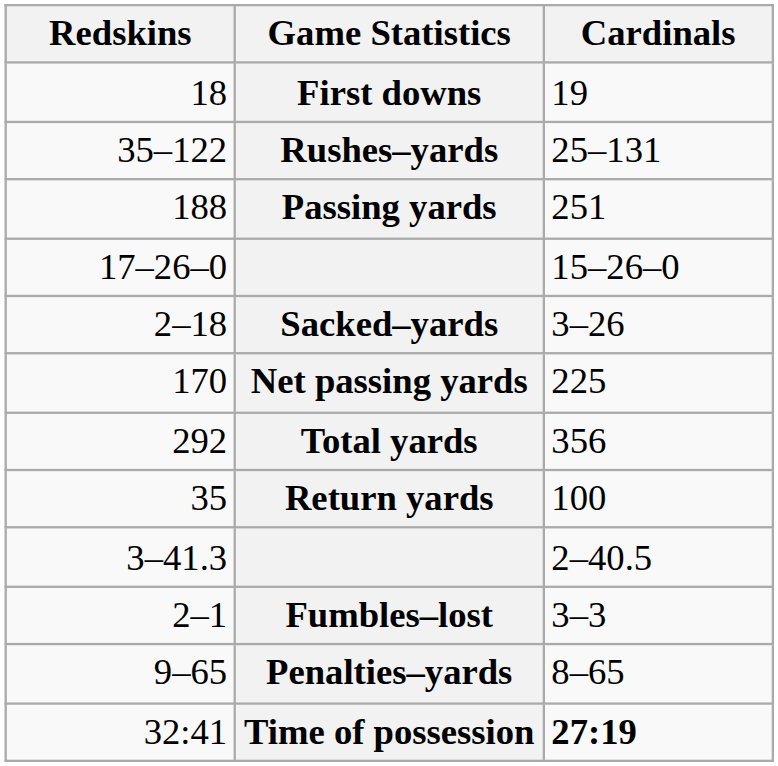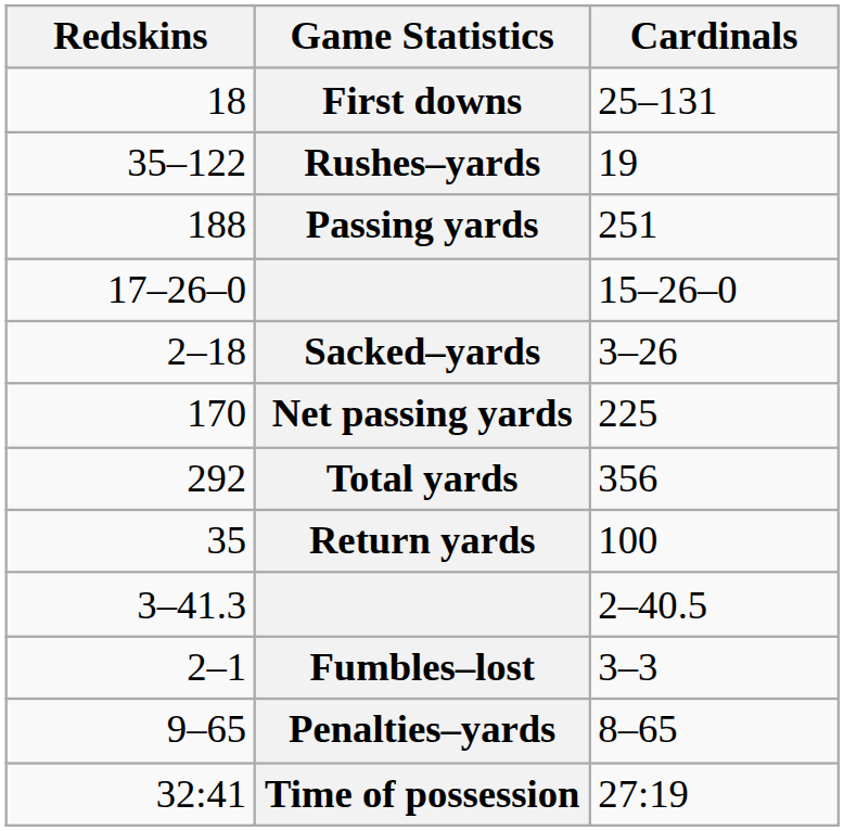First downs | Cardinals: 19 -> 25–131
Rushes–yards | Cardinals: 25–131 -> 19
Time of possession | Cardinals: bold -> normal
